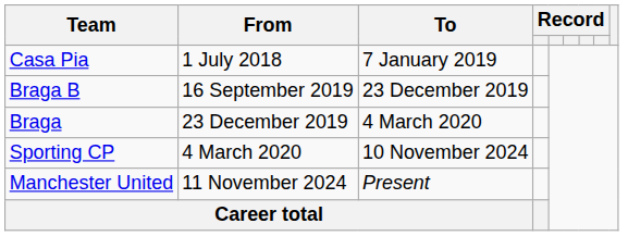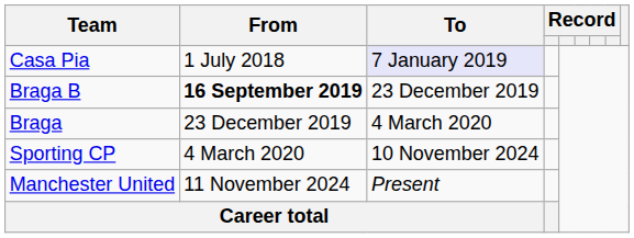Casa Pia | To: no background -> lavender background
Braga B | From: normal -> bold
